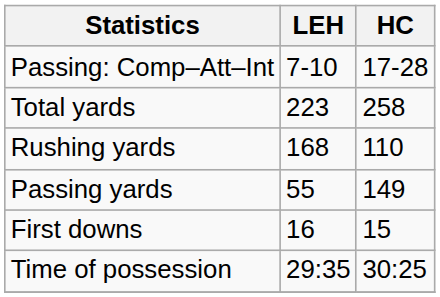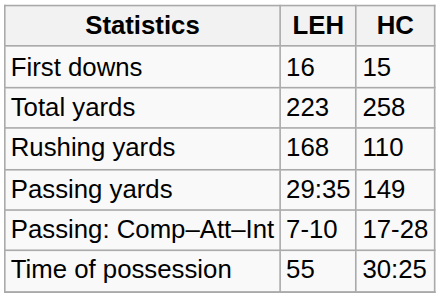rows swapped: First downs <-> Passing: Comp–Att–Int
Passing yards | LEH: 55 -> 29:35
Time of possession | LEH: 29:35 -> 55
